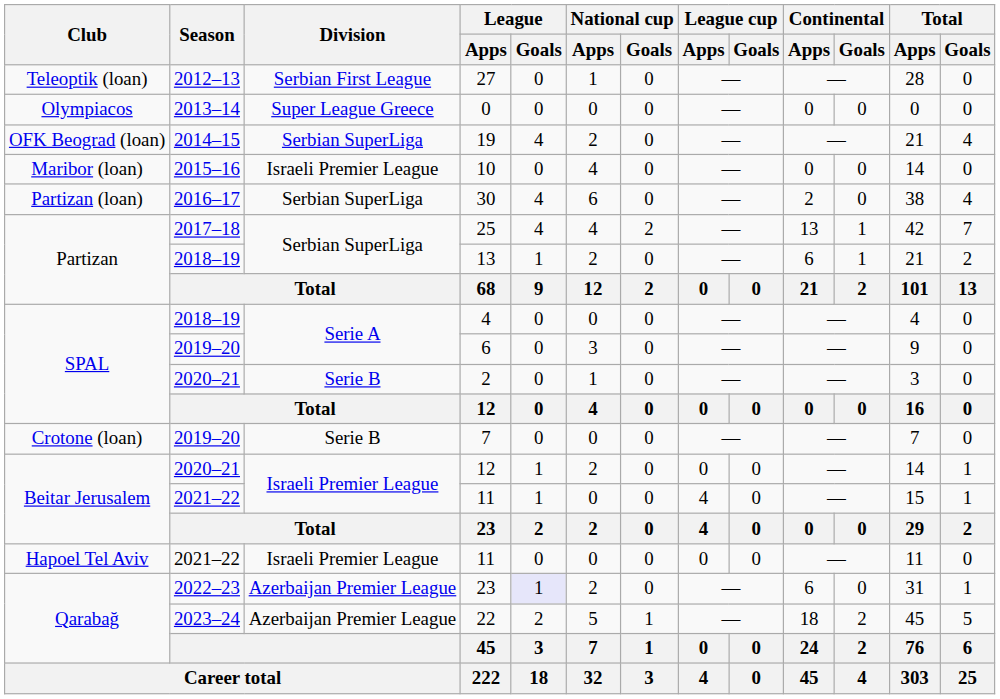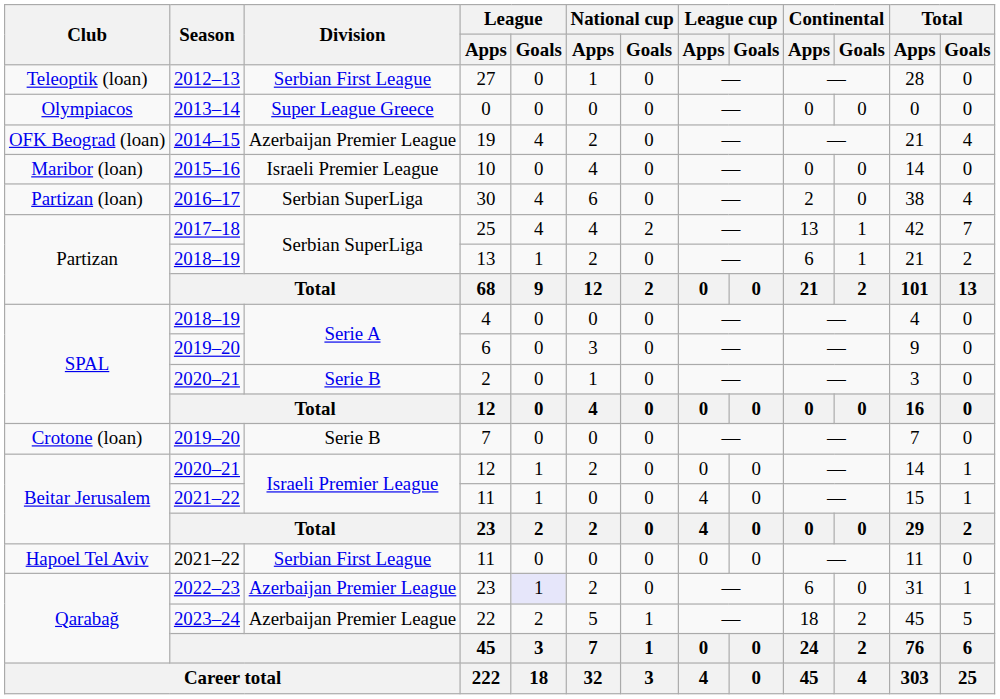19 | Division: Serbian SuperLiga -> Azerbaijan Premier League
Hapoel Tel Aviv / 11 | Division: Israeli Premier League -> Serbian First League
